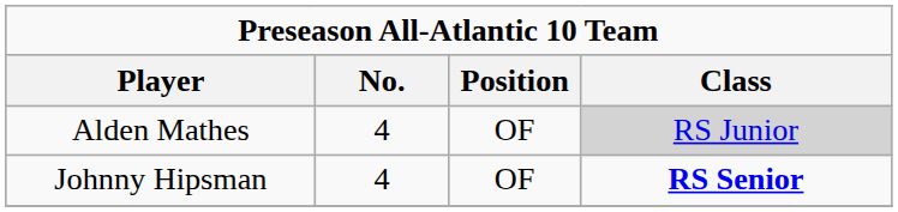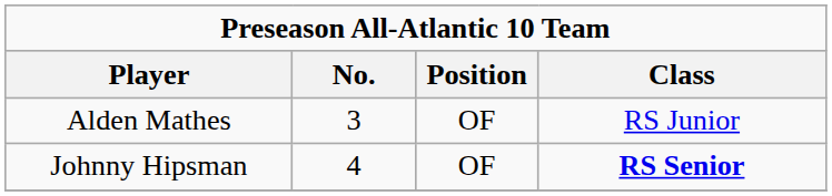Alden Mathes | No.: 4 -> 3
Alden Mathes | Class: lightgrey background -> no background
